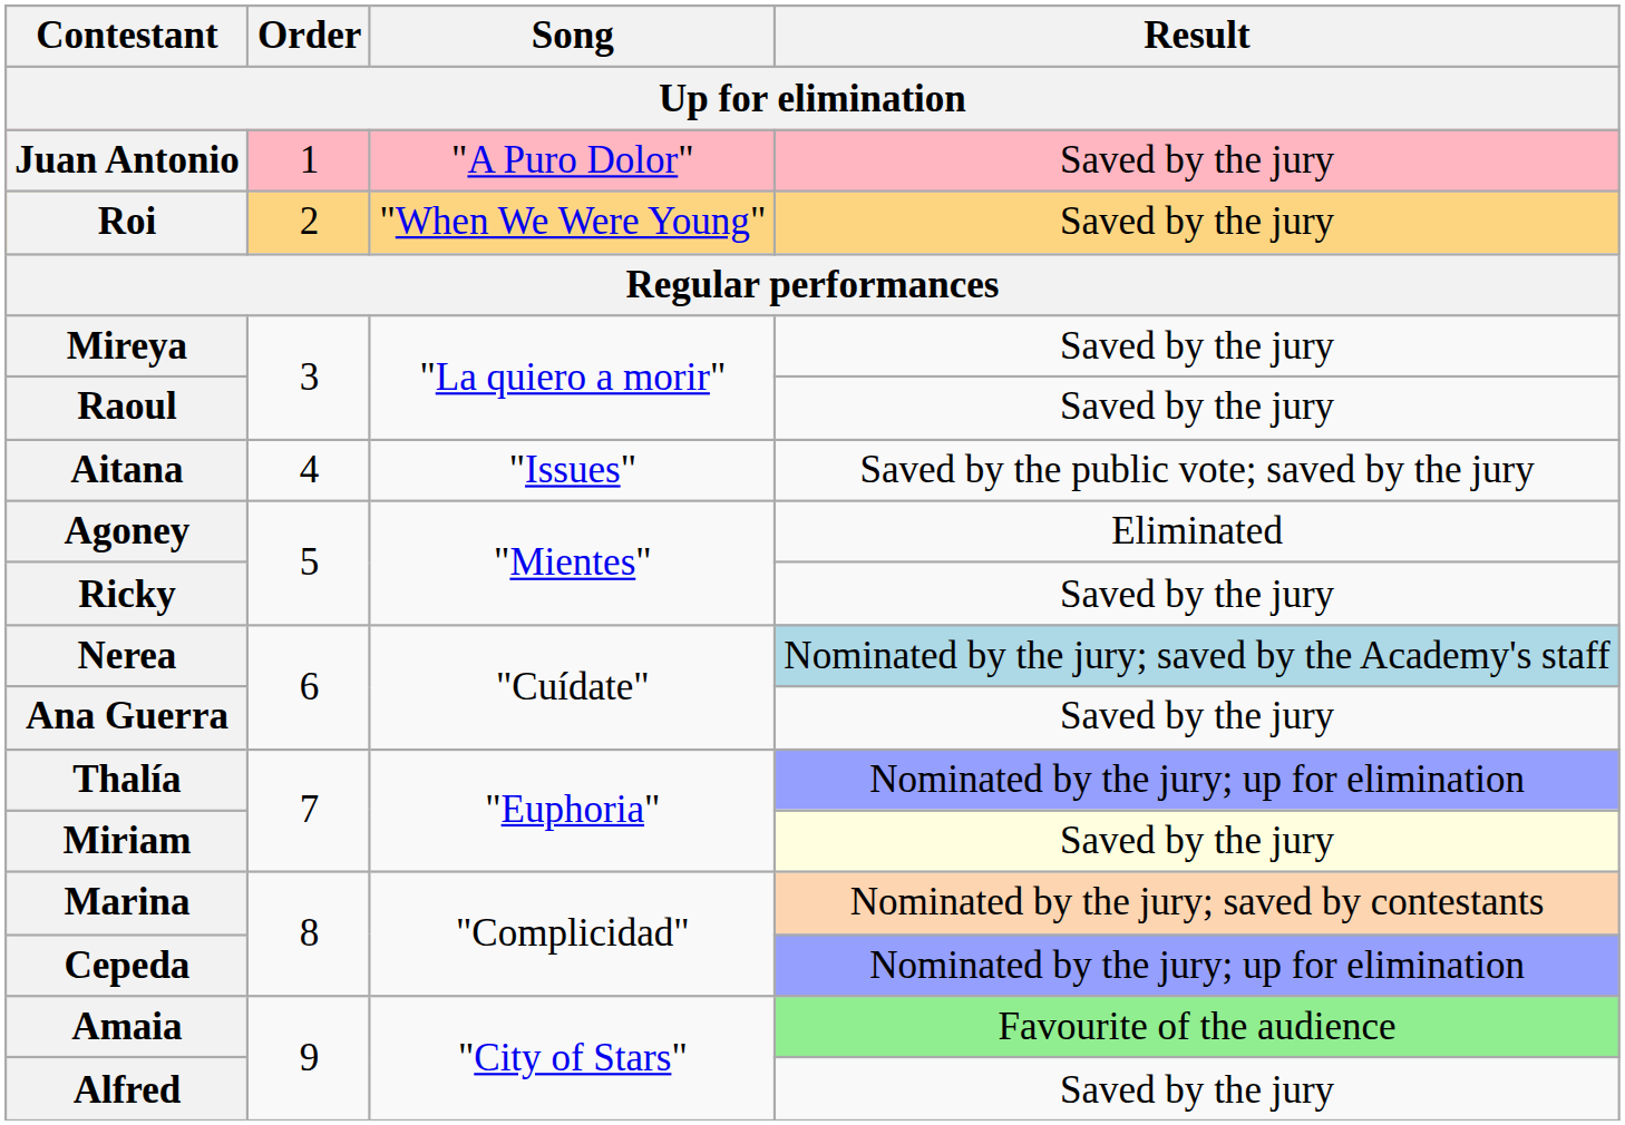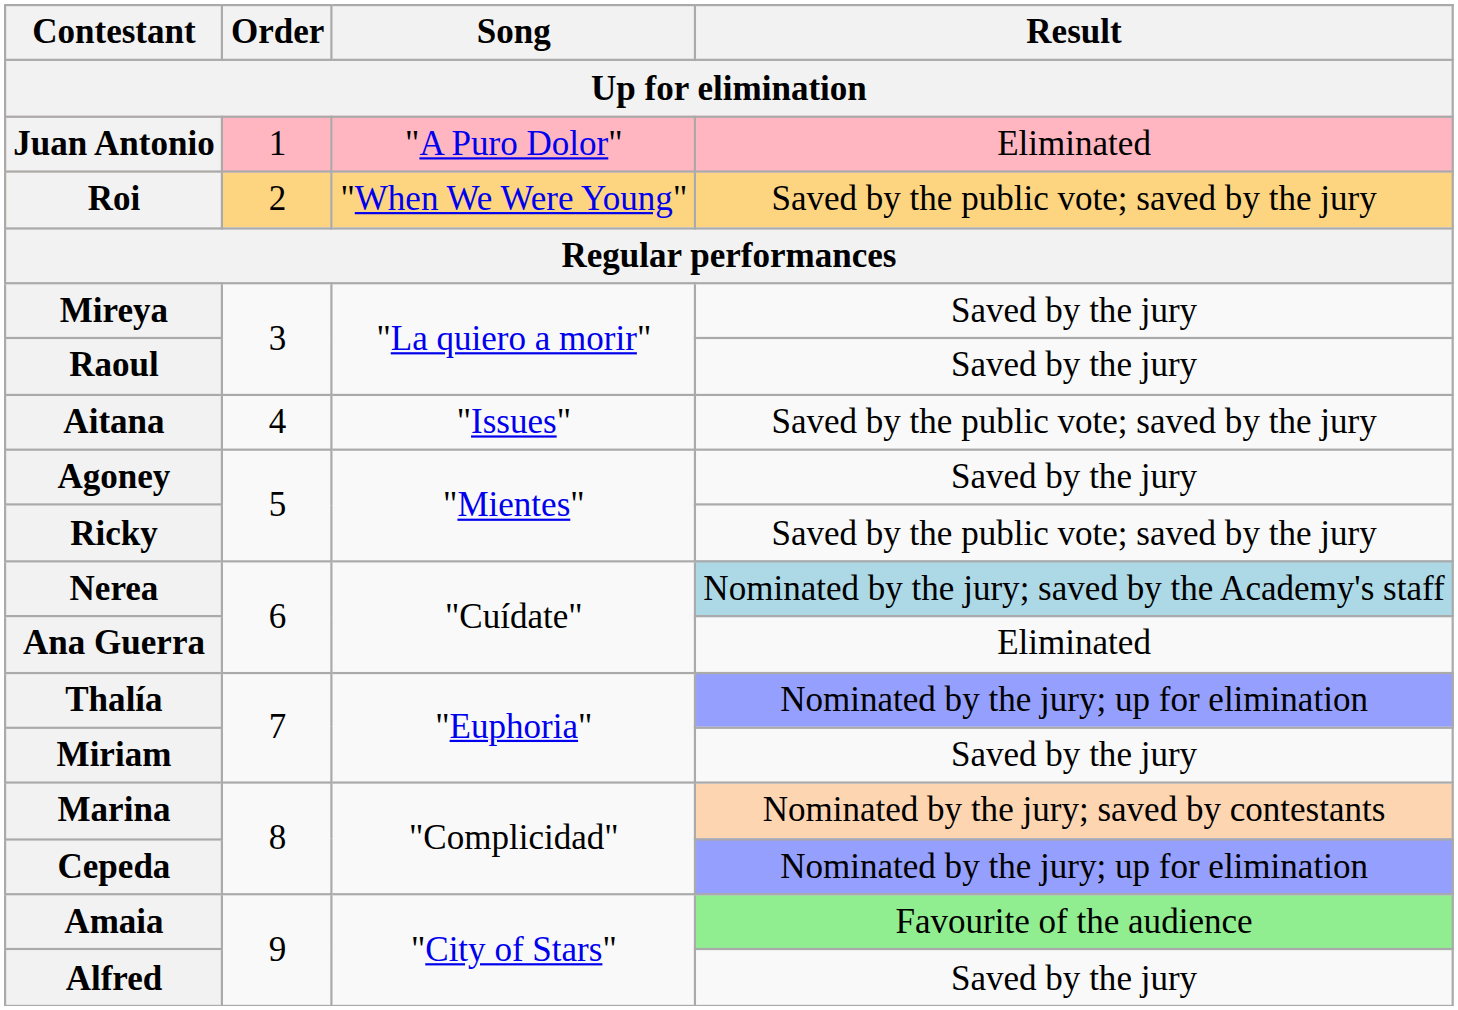Juan Antonio | Result: Saved by the jury -> Eliminated
Roi | Result: Saved by the jury -> Saved by the public vote; saved by the jury
Agoney | Result: Eliminated -> Saved by the jury
Ricky | Result: Saved by the jury -> Saved by the public vote; saved by the jury
Ana Guerra | Result: Saved by the jury -> Eliminated
Miriam | Result: lightyellow background -> no background
